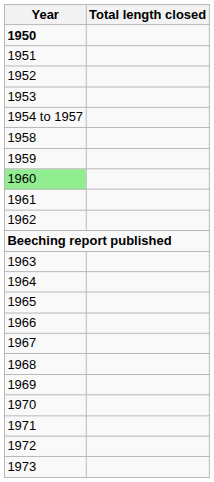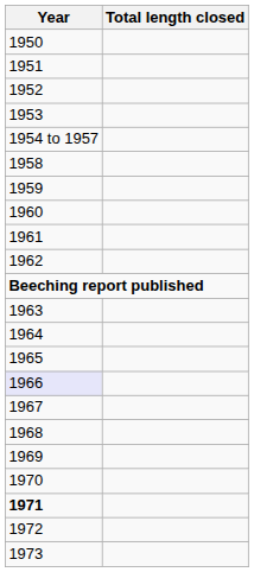1950 | Year: bold -> normal
1960 | Year: lightgreen background -> no background
1966 | Year: no background -> lavender background
1971 | Year: normal -> bold
